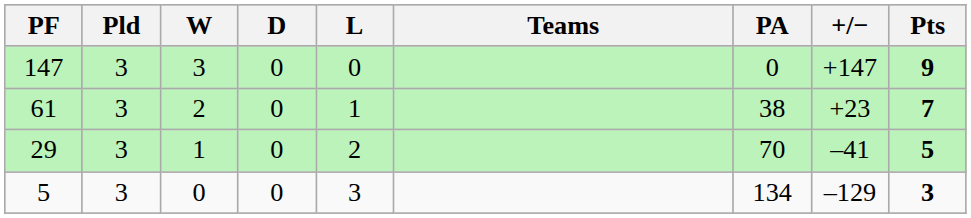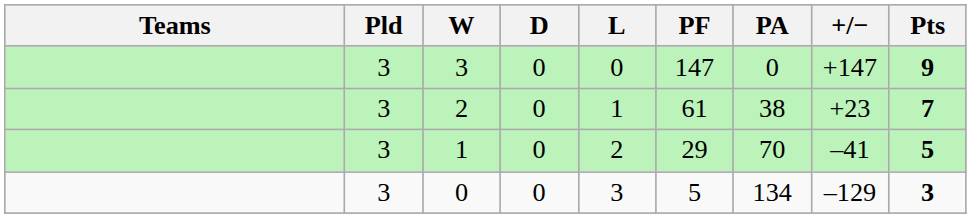columns swapped: Teams <-> PF
